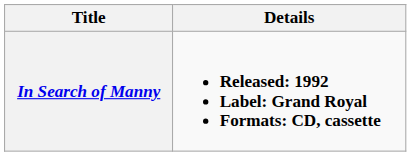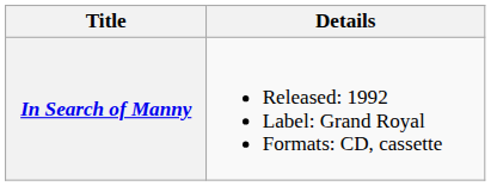In Search of Manny | Details: bold -> normal
